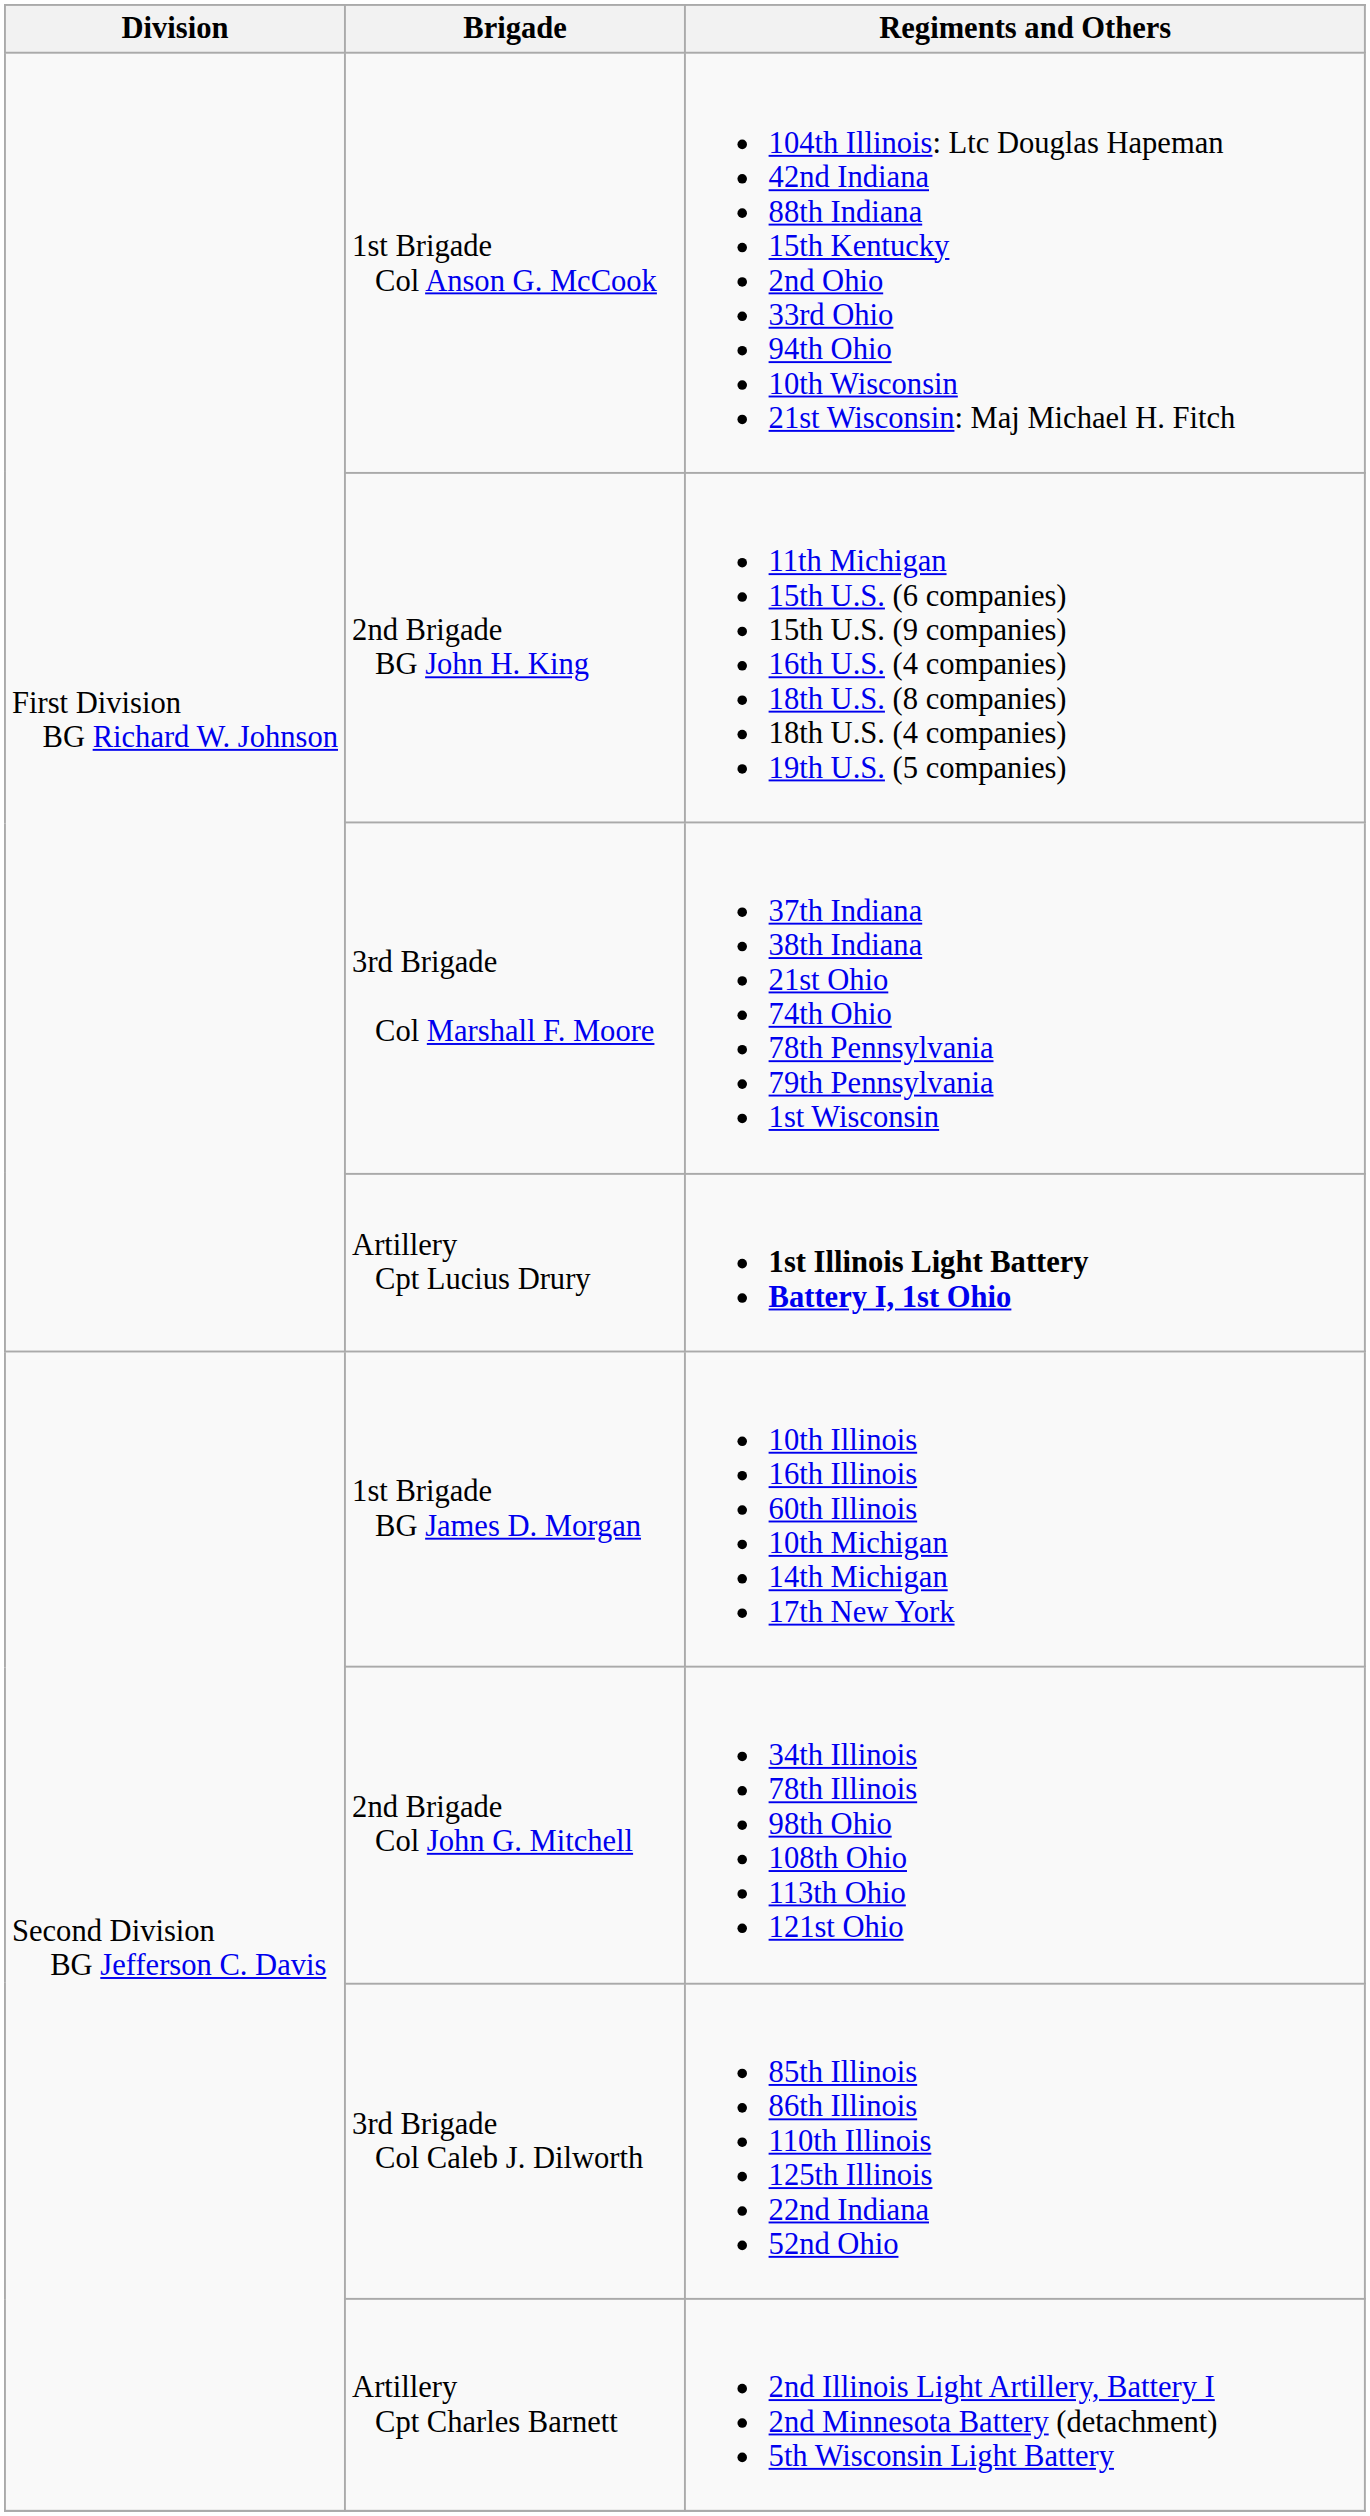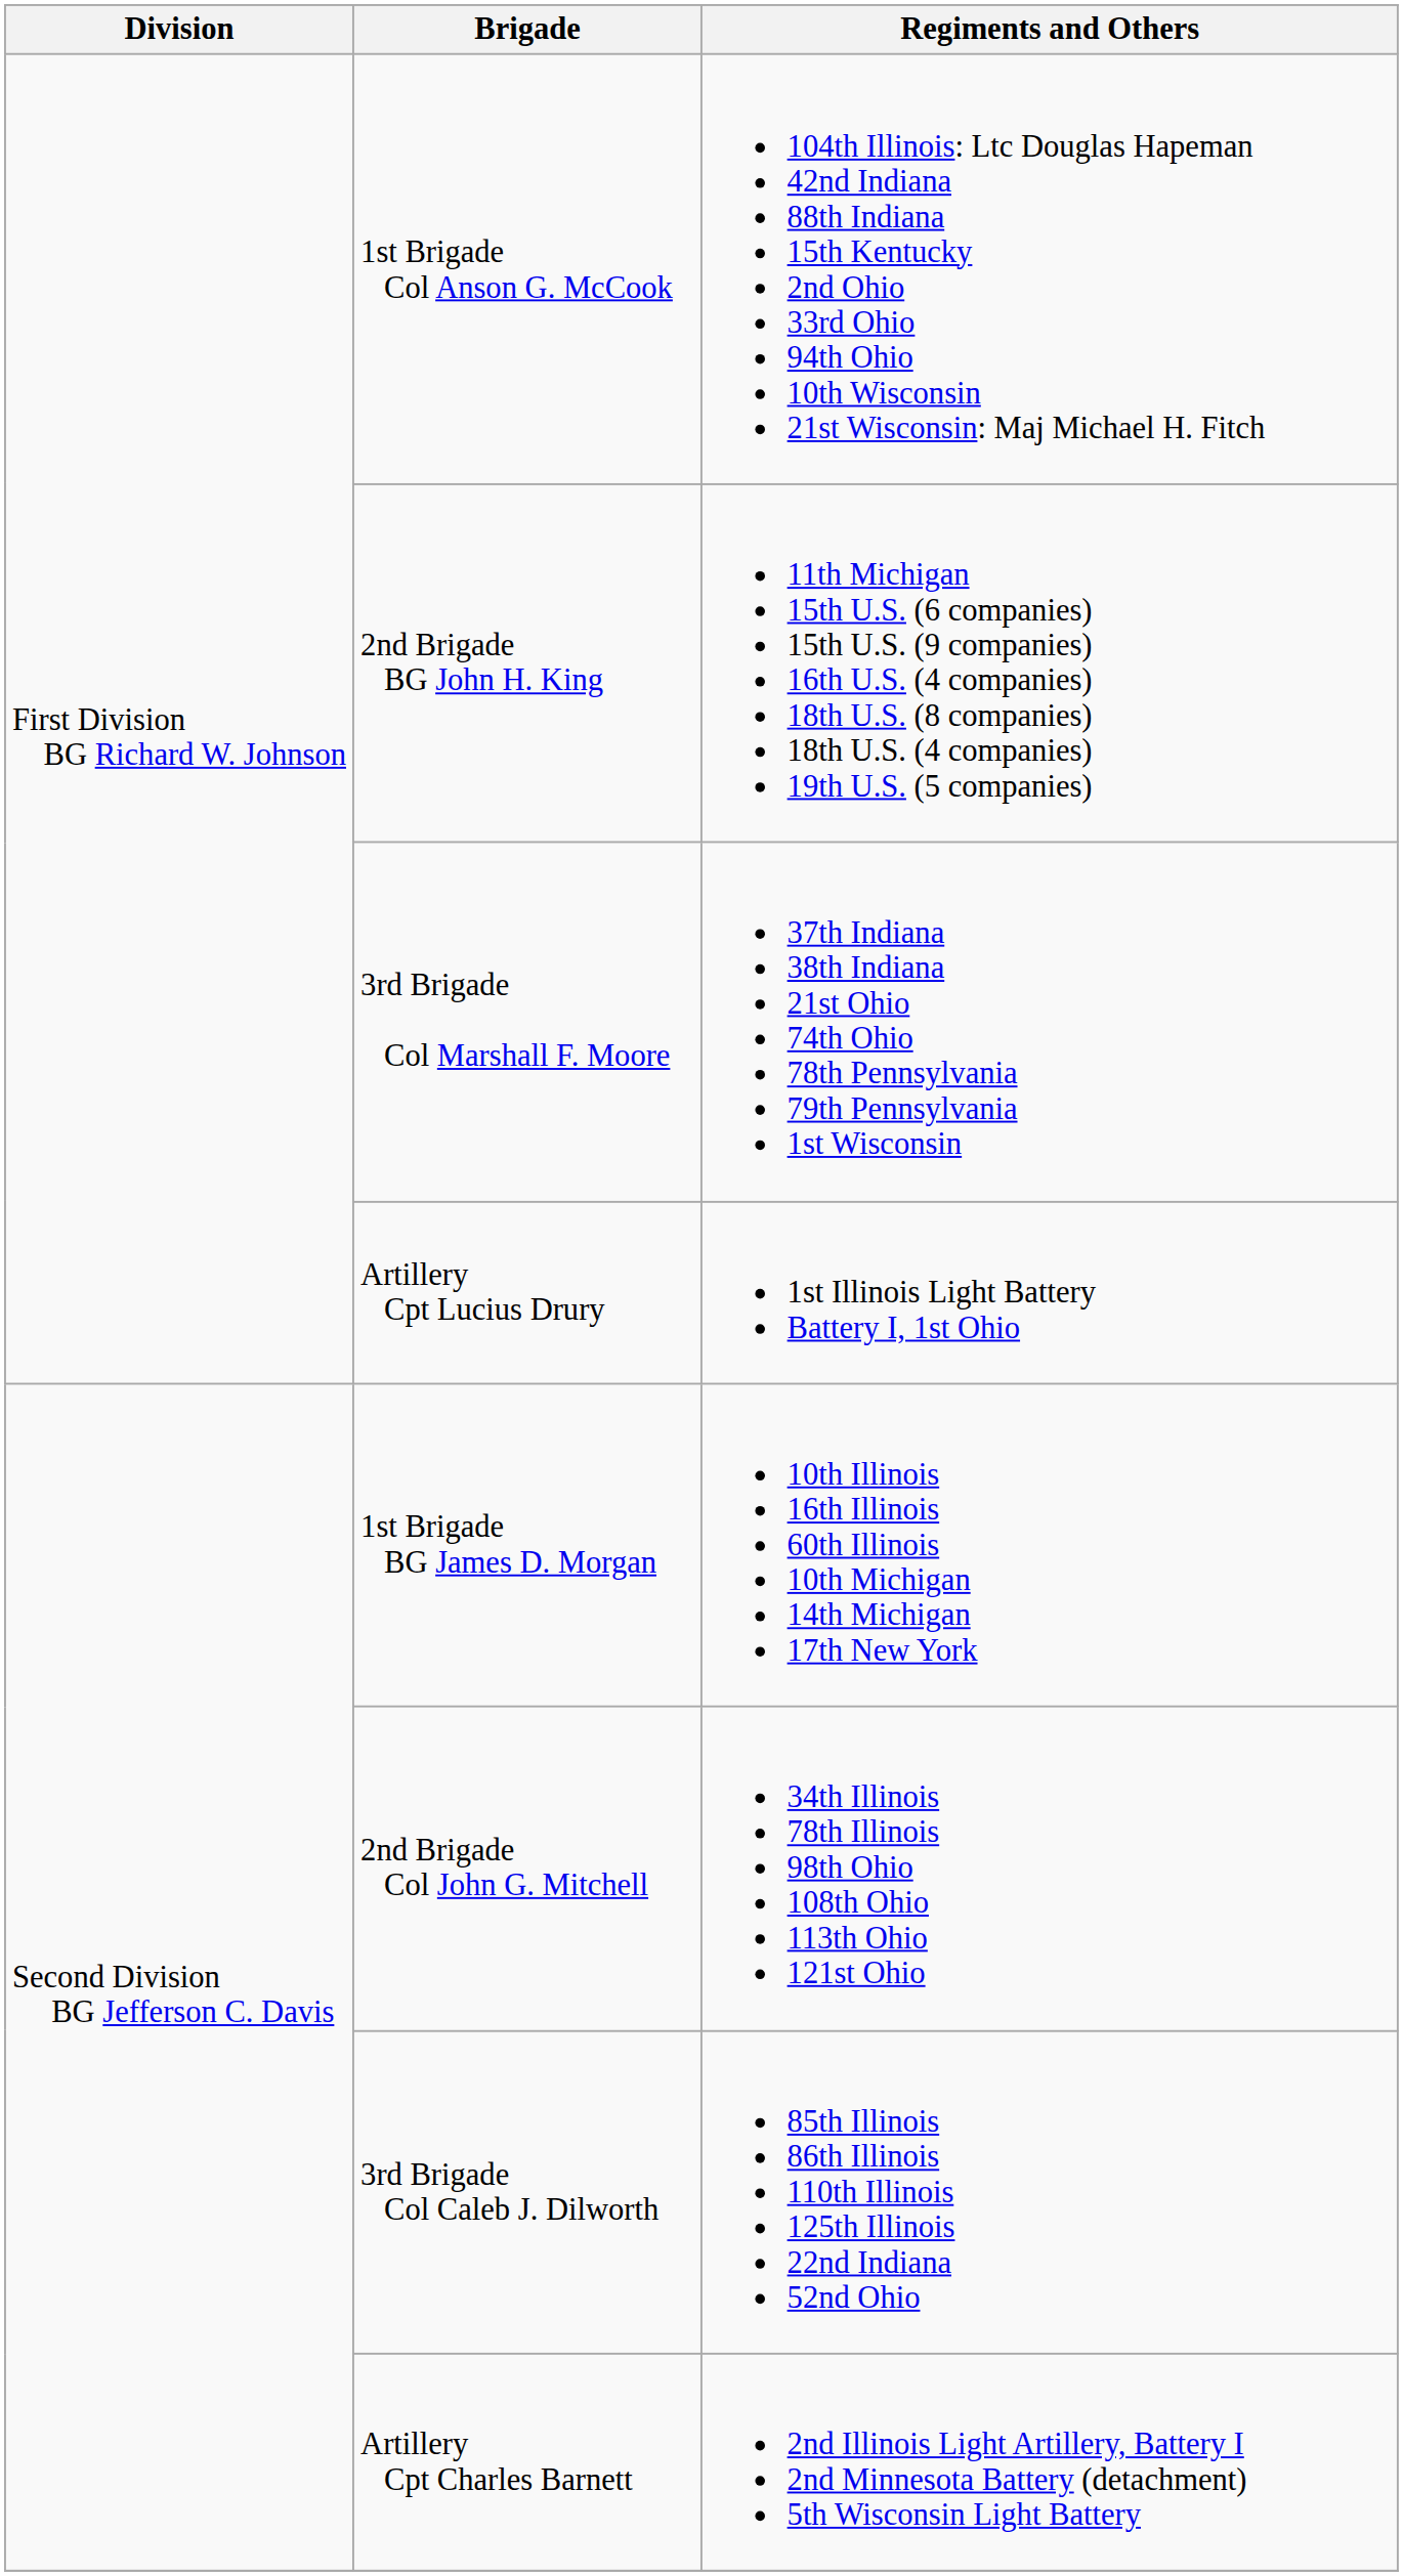Artillery Cpt Lucius Drury | Regiments and Others: bold -> normal
